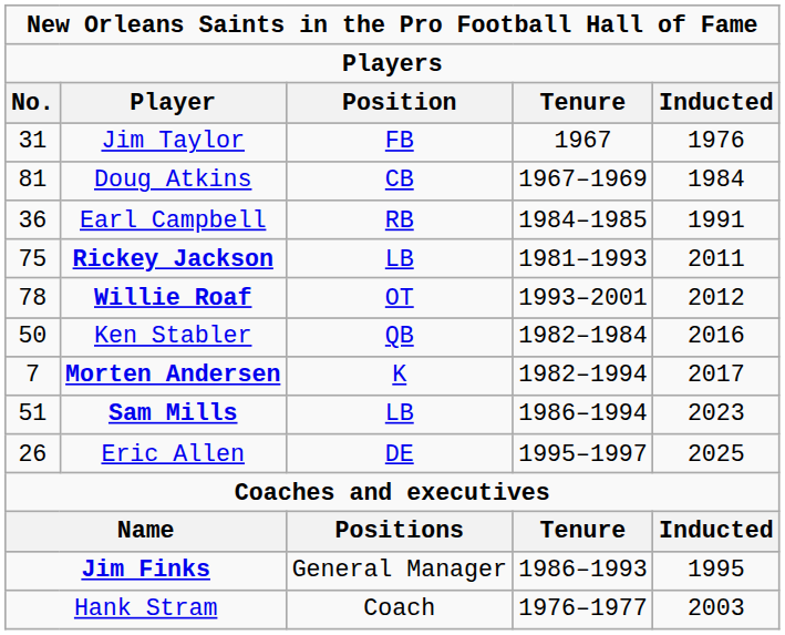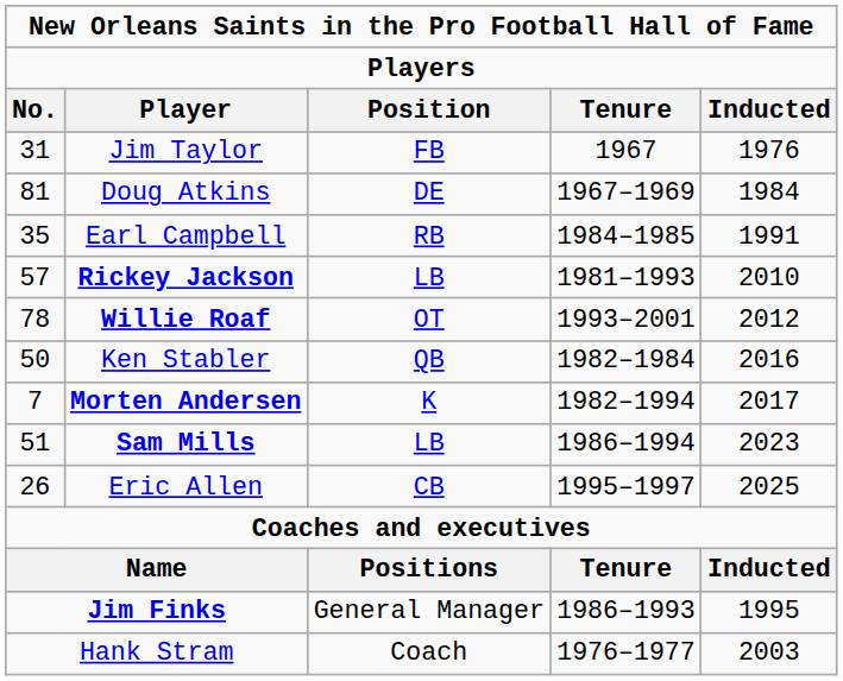Doug Atkins | column 3: CB -> DE
Earl Campbell | column 1: 36 -> 35
Rickey Jackson | column 1: 75 -> 57
Rickey Jackson | column 5: 2011 -> 2010
Eric Allen | column 3: DE -> CB
